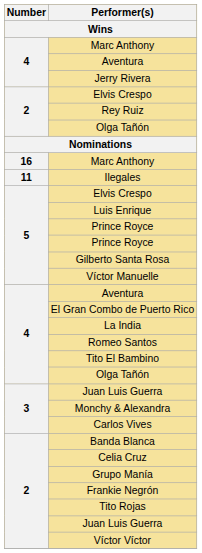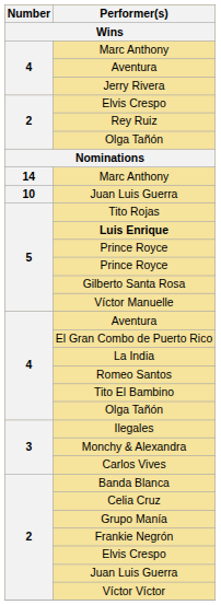row 10 | Number: 16 -> 14
row 11 | Number: 11 -> 10
row 11 | Performer(s): Ilegales -> Juan Luis Guerra
row 12 | Performer(s): Elvis Crespo -> Tito Rojas
row 13 | Performer(s): normal -> bold
row 24 | Performer(s): Juan Luis Guerra -> Ilegales
row 31 | Performer(s): Tito Rojas -> Elvis Crespo
